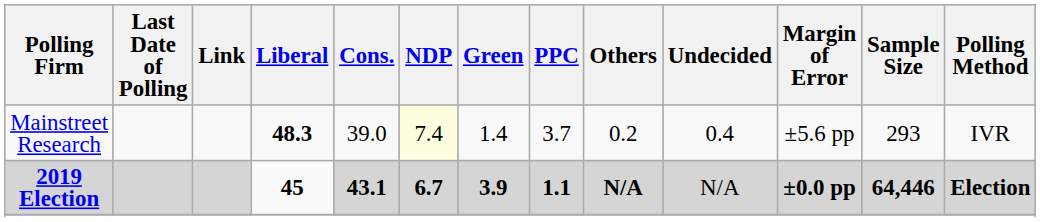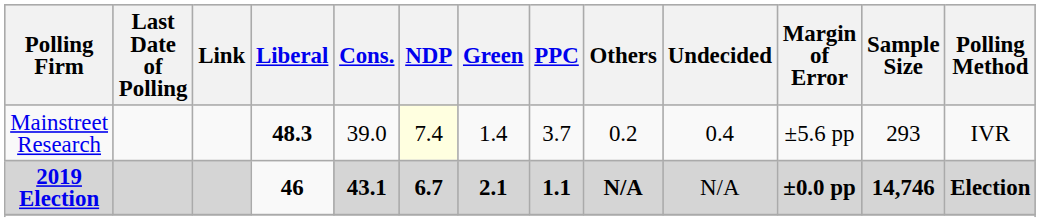2019 Election | Liberal: 45 -> 46
2019 Election | Green: 3.9 -> 2.1
2019 Election | Sample Size: 64,446 -> 14,746
